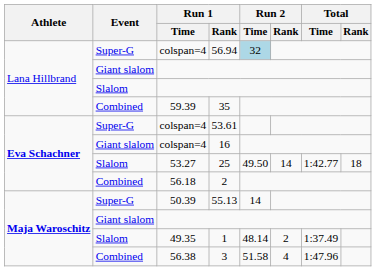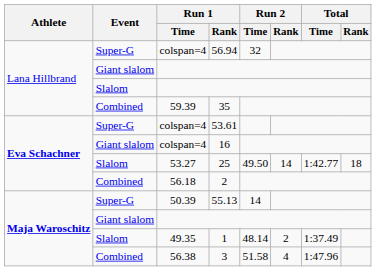56.94 | Run 2 / Time: lightblue background -> no background
